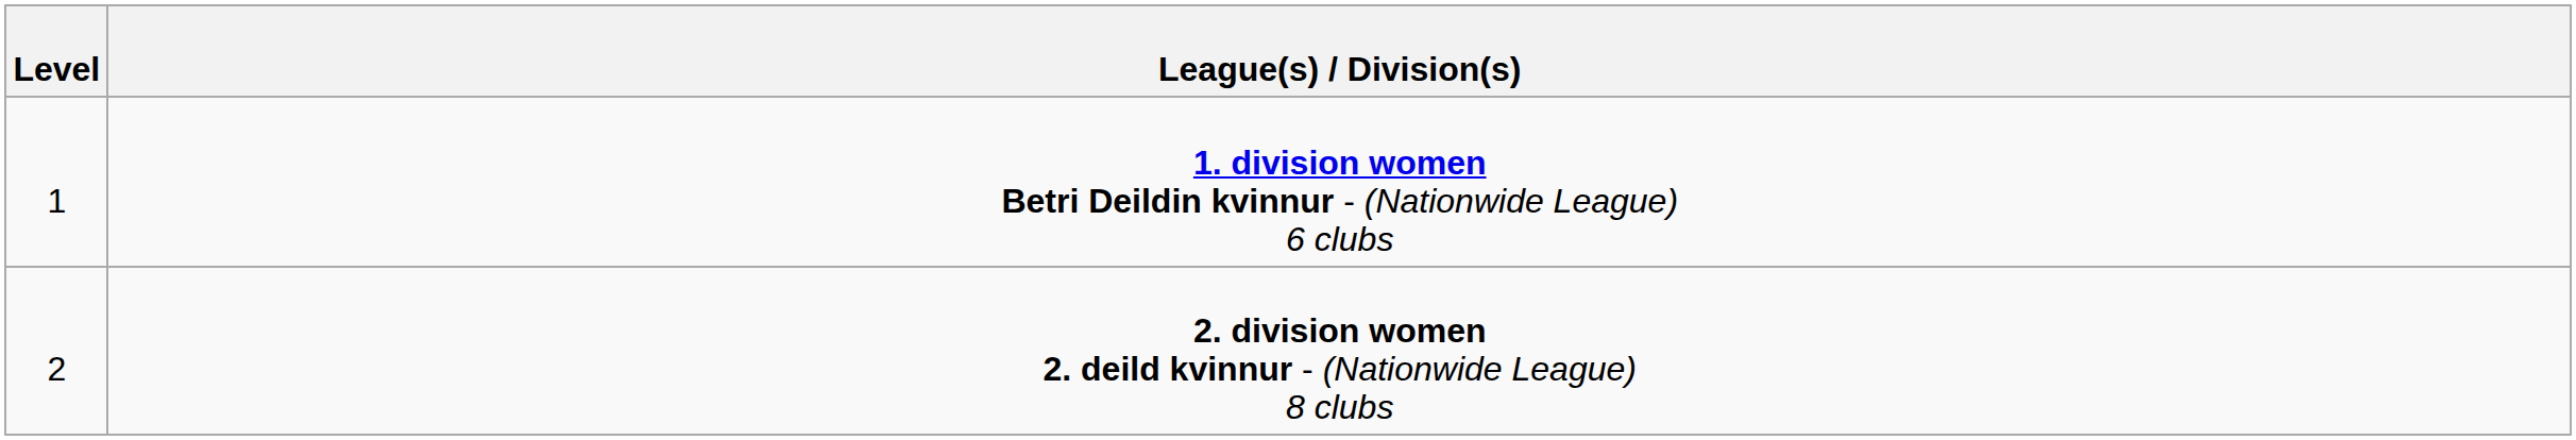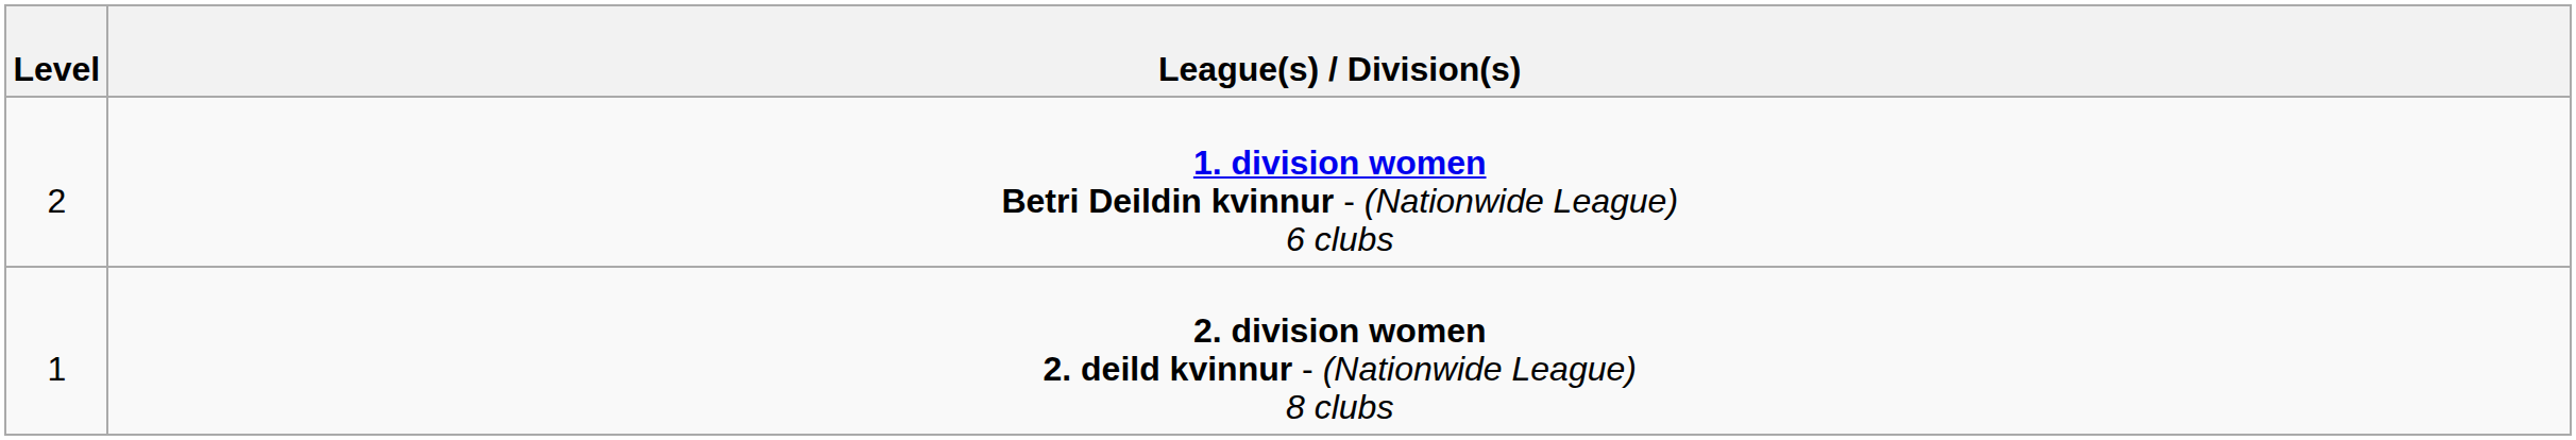row 2 | Level: 1 -> 2
row 3 | Level: 2 -> 1
